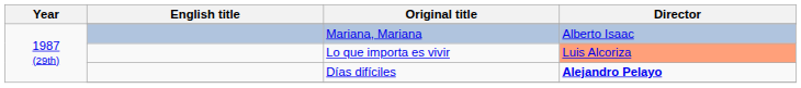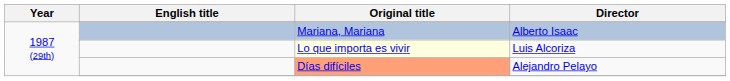Lo que importa es vivir | Original title: no background -> lightyellow background
Lo que importa es vivir | Director: lightsalmon background -> no background
Días difíciles | Original title: no background -> lightsalmon background
Días difíciles | Director: bold -> normal
